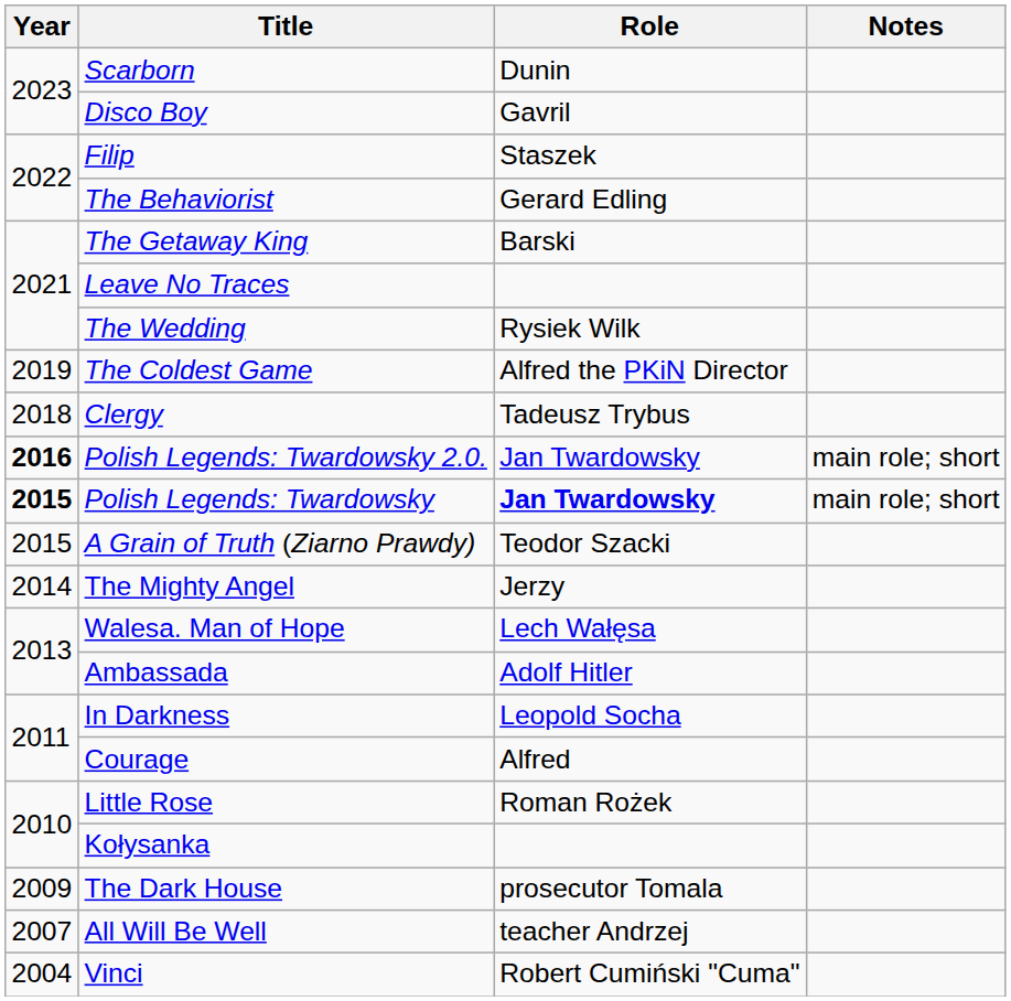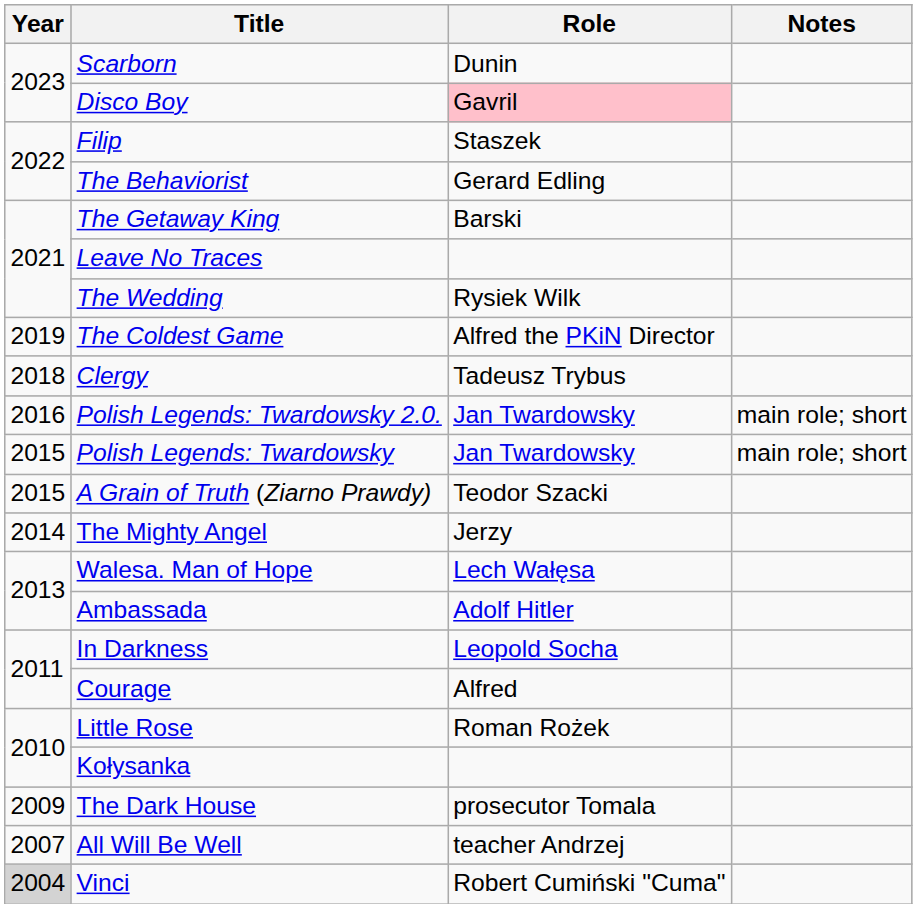Disco Boy | Role: no background -> pink background
Polish Legends: Twardowsky 2.0. | Year: bold -> normal
Polish Legends: Twardowsky | Year: bold -> normal
Polish Legends: Twardowsky | Role: bold -> normal
Vinci | Year: no background -> lightgrey background
